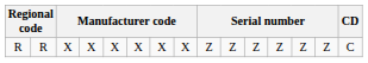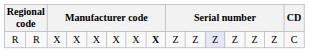row 2 | column 8: normal -> bold
row 2 | column 11: no background -> lavender background
